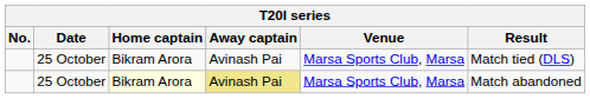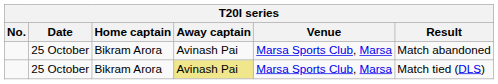row 3 | Result: Match tied (DLS) -> Match abandoned
row 4 | Home captain: lightyellow background -> no background
row 4 | Result: Match abandoned -> Match tied (DLS)
